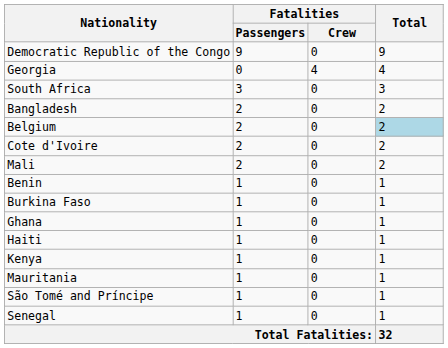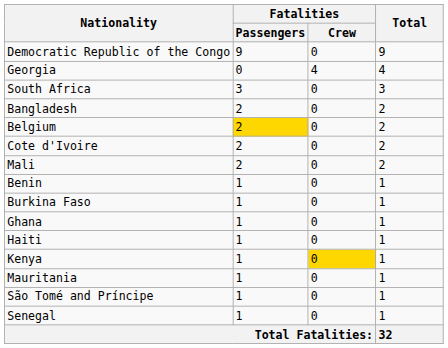Belgium | Fatalities / Passengers: no background -> gold background
Belgium | Total: lightblue background -> no background
Kenya | Fatalities / Crew: no background -> gold background
